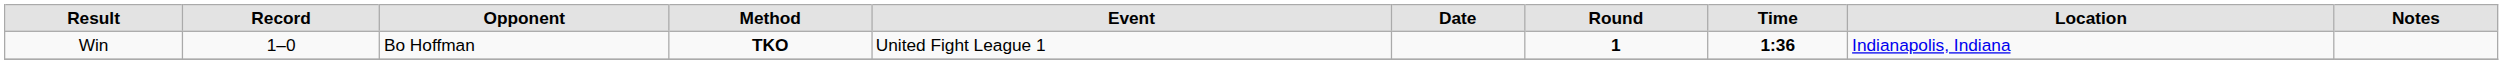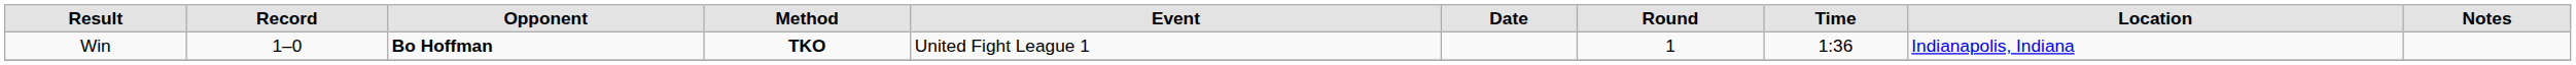Win | Opponent: normal -> bold
Win | Round: bold -> normal
Win | Time: bold -> normal
